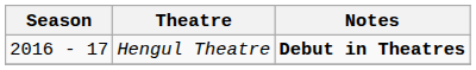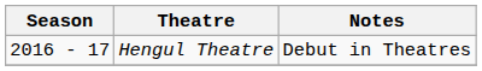Hengul Theatre | Notes: bold -> normal
